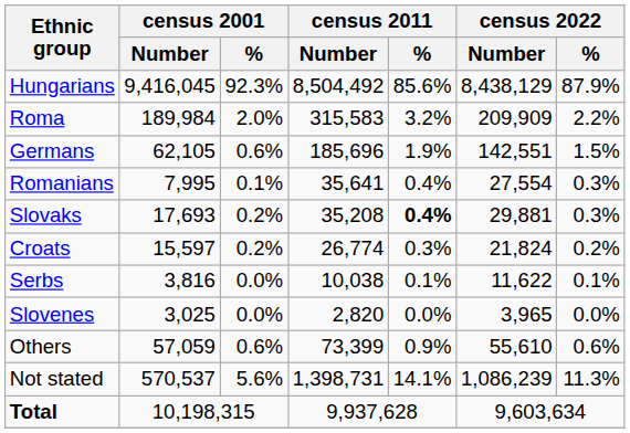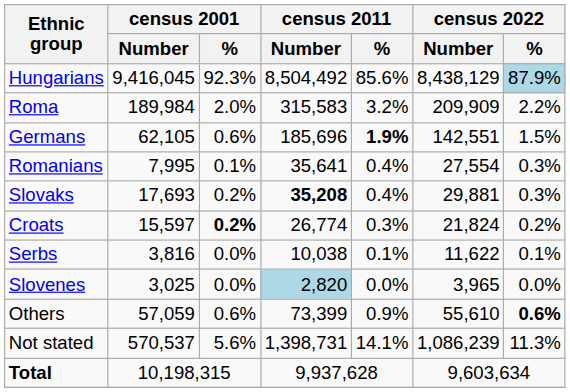Hungarians | census 2022 / %: no background -> lightblue background
Germans | census 2011 / %: normal -> bold
Slovaks | census 2011 / Number: normal -> bold
Slovaks | census 2011 / %: bold -> normal
Croats | census 2001 / %: normal -> bold
Slovenes | census 2011 / Number: no background -> lightblue background
Others | census 2022 / %: normal -> bold
